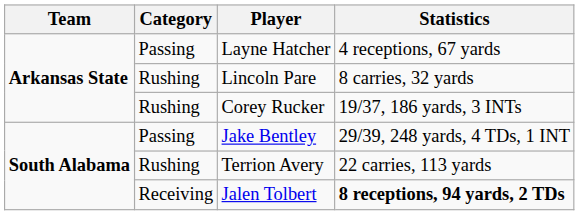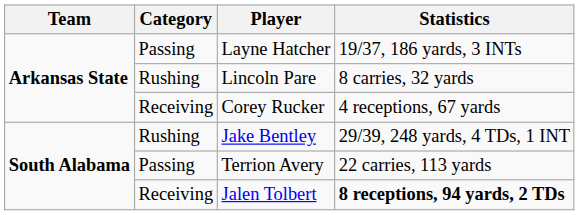Layne Hatcher | Statistics: 4 receptions, 67 yards -> 19/37, 186 yards, 3 INTs
Corey Rucker | Category: Rushing -> Receiving
Corey Rucker | Statistics: 19/37, 186 yards, 3 INTs -> 4 receptions, 67 yards
Jake Bentley | Category: Passing -> Rushing
Terrion Avery | Category: Rushing -> Passing
